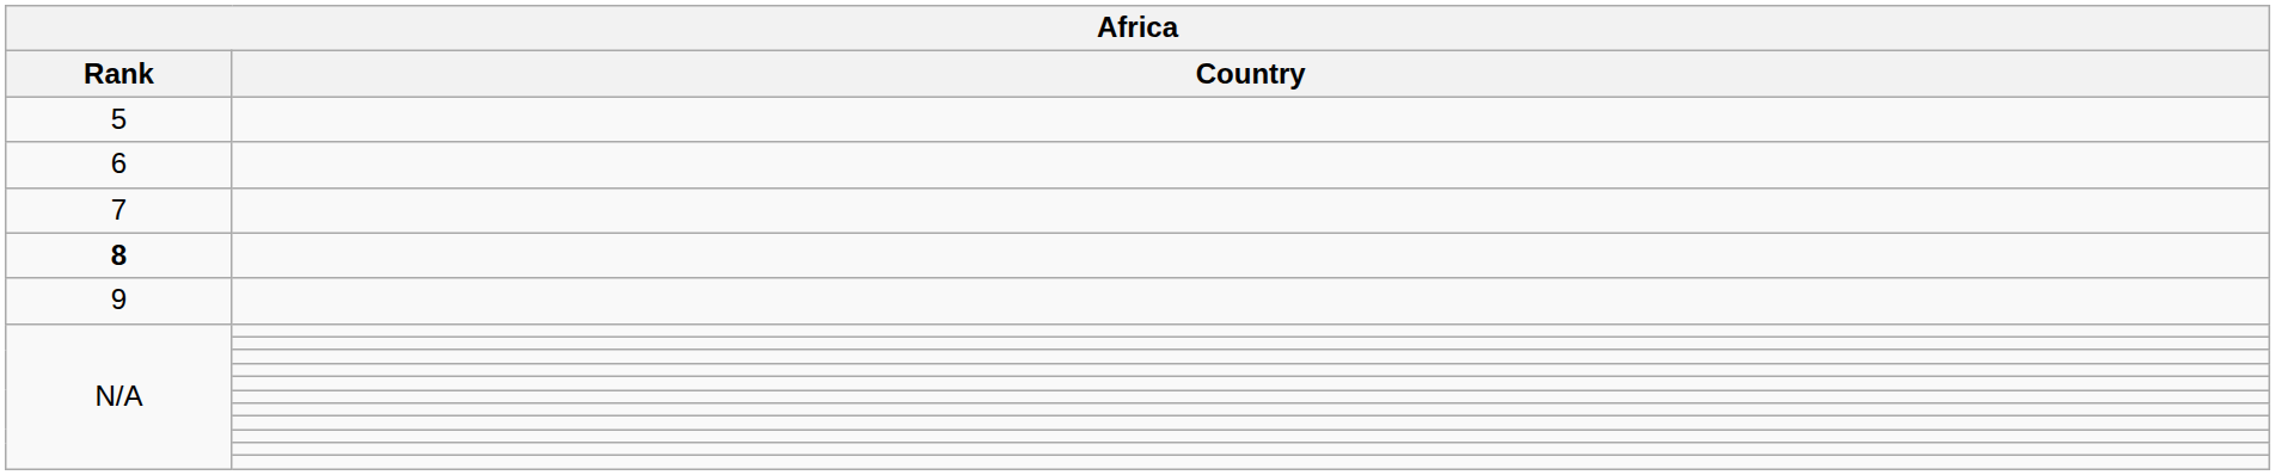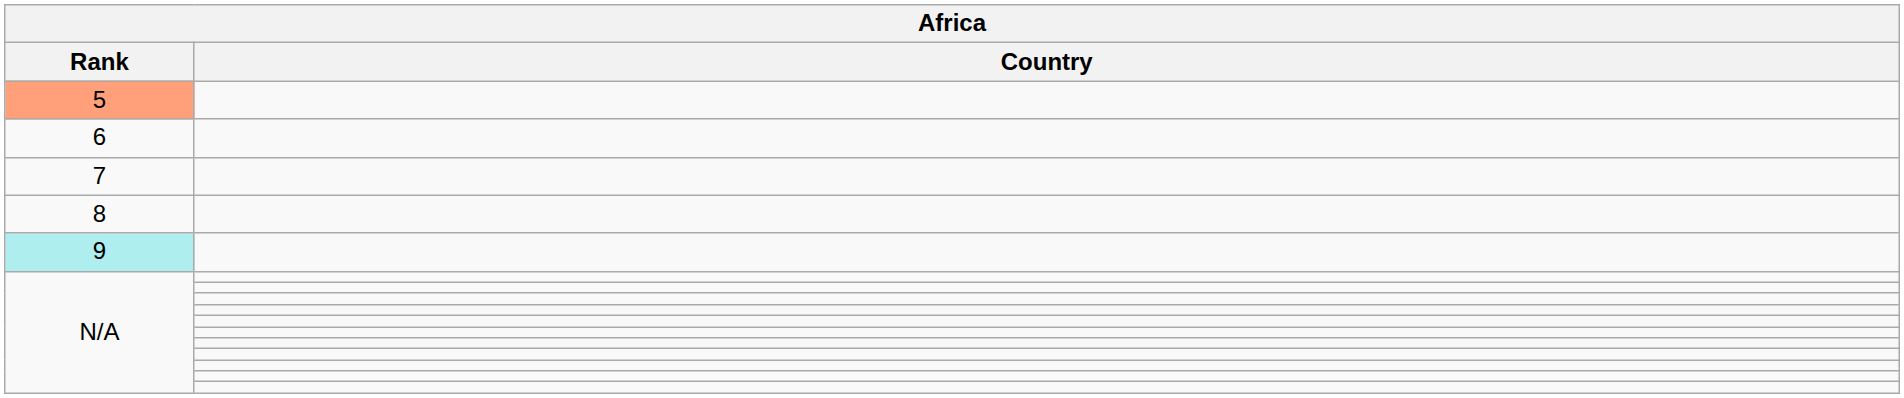row 3 | Rank: no background -> lightsalmon background
row 6 | Rank: bold -> normal
row 7 | Rank: no background -> paleturquoise background
